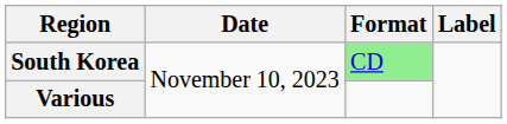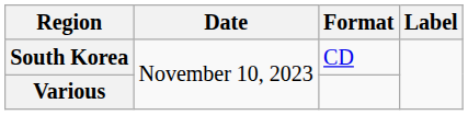South Korea | Format: lightgreen background -> no background
